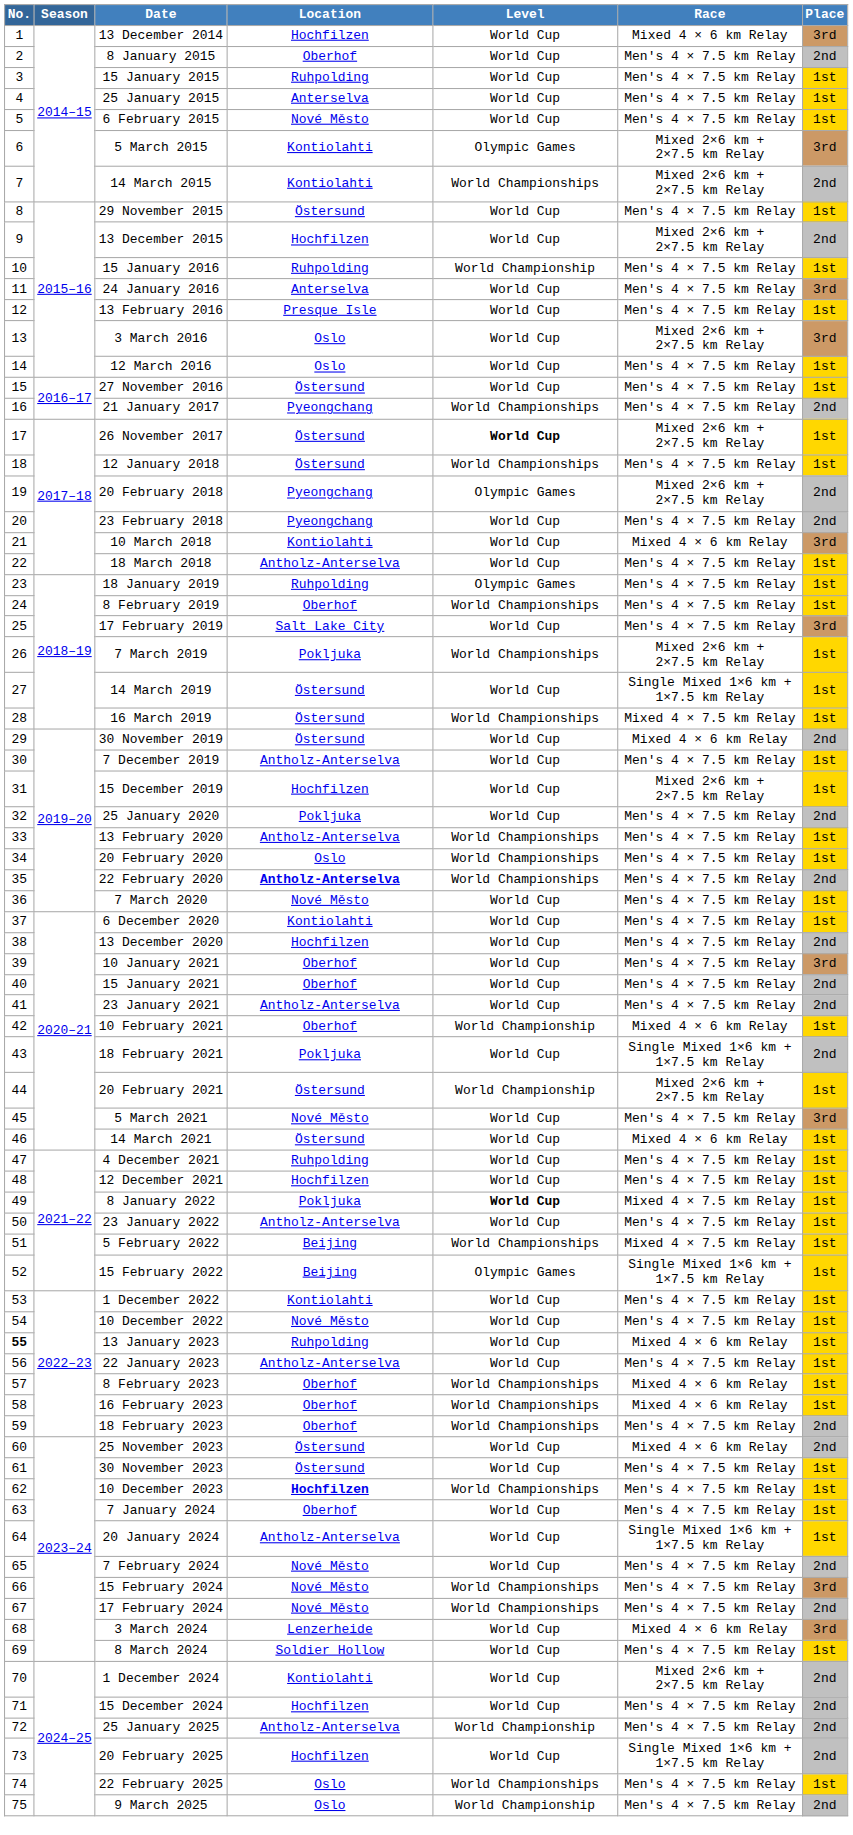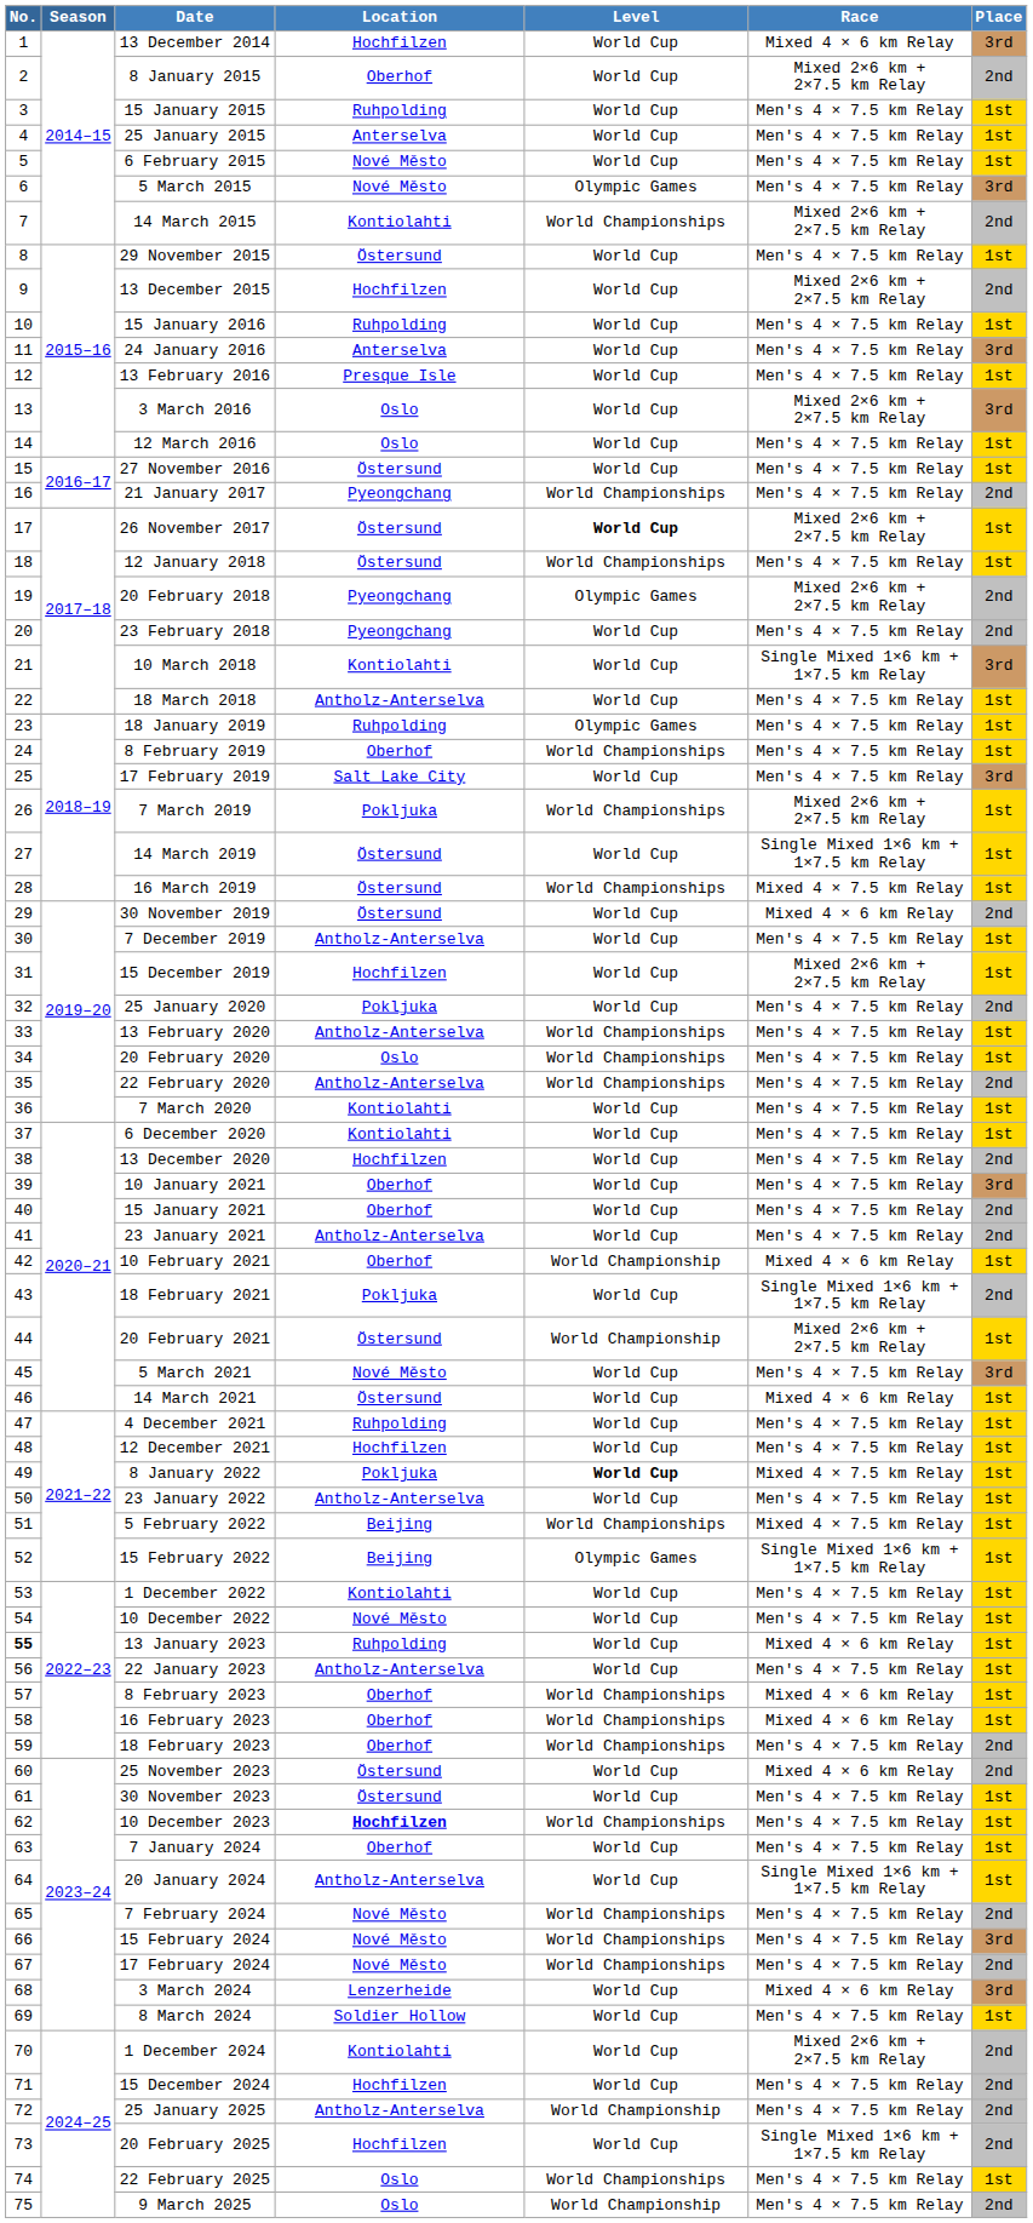8 January 2015 | Race: Men's 4 × 7.5 km Relay -> Mixed 2×6 km + 2×7.5 km Relay
5 March 2015 | Location: Kontiolahti -> Nové Město
5 March 2015 | Race: Mixed 2×6 km + 2×7.5 km Relay -> Men's 4 × 7.5 km Relay
15 January 2016 | Level: World Championship -> World Cup
10 March 2018 | Race: Mixed 4 × 6 km Relay -> Single Mixed 1×6 km + 1×7.5 km Relay
22 February 2020 | Location: bold -> normal
7 March 2020 | Location: Nové Město -> Kontiolahti
7 February 2024 | Level: World Cup -> World Championships
